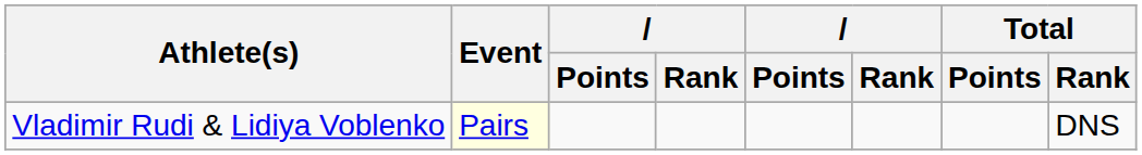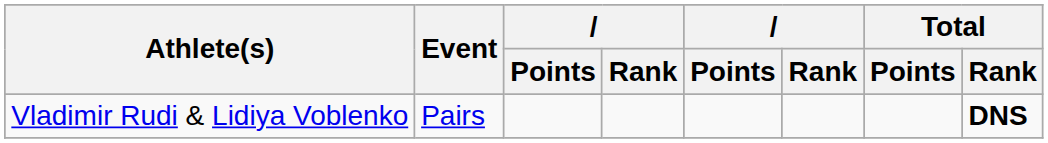Vladimir Rudi & Lidiya Voblenko | Event: lightyellow background -> no background
Vladimir Rudi & Lidiya Voblenko | Total / Rank: normal -> bold
